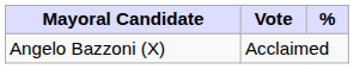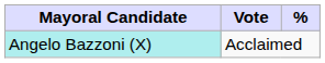Angelo Bazzoni (X) | Mayoral Candidate: no background -> paleturquoise background
